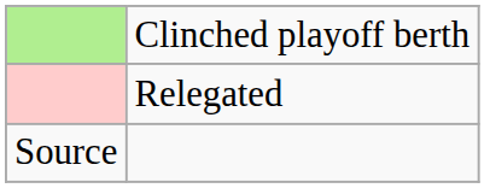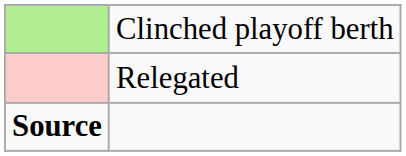row 3 | column 1: normal -> bold
